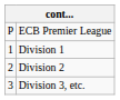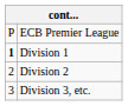Division 1 | column 1: normal -> bold
